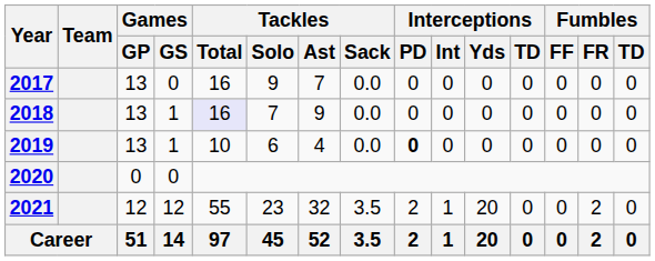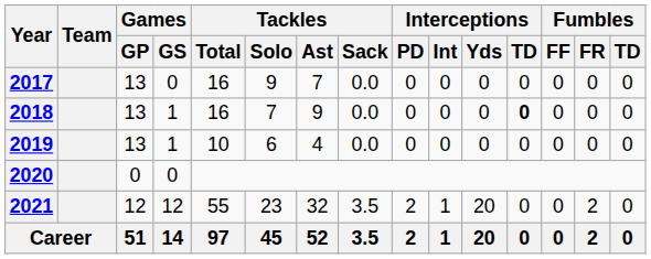2018 | Tackles / Total: lavender background -> no background
2018 | Interceptions / TD: normal -> bold
2019 | Interceptions / PD: bold -> normal
